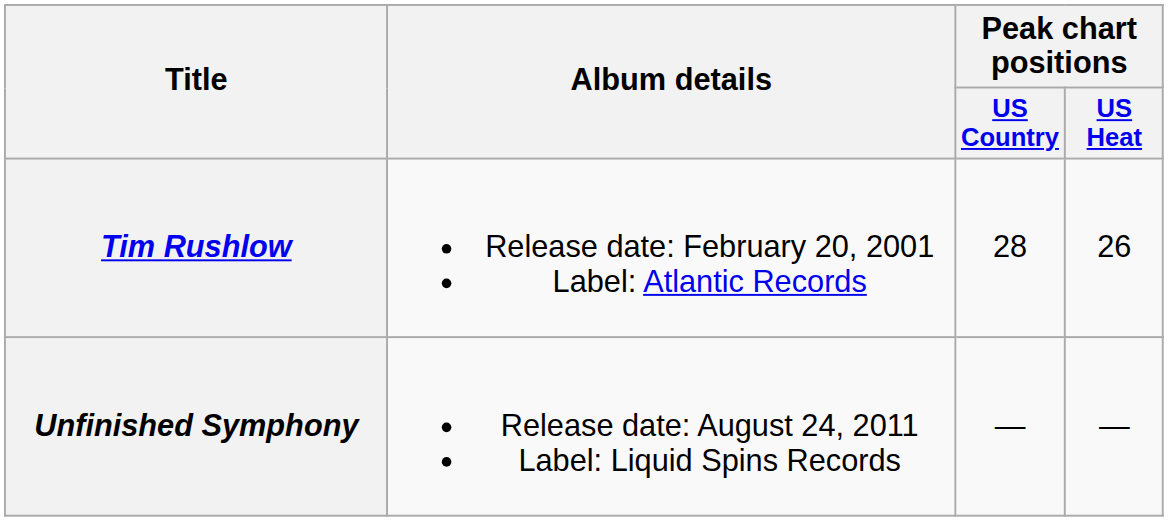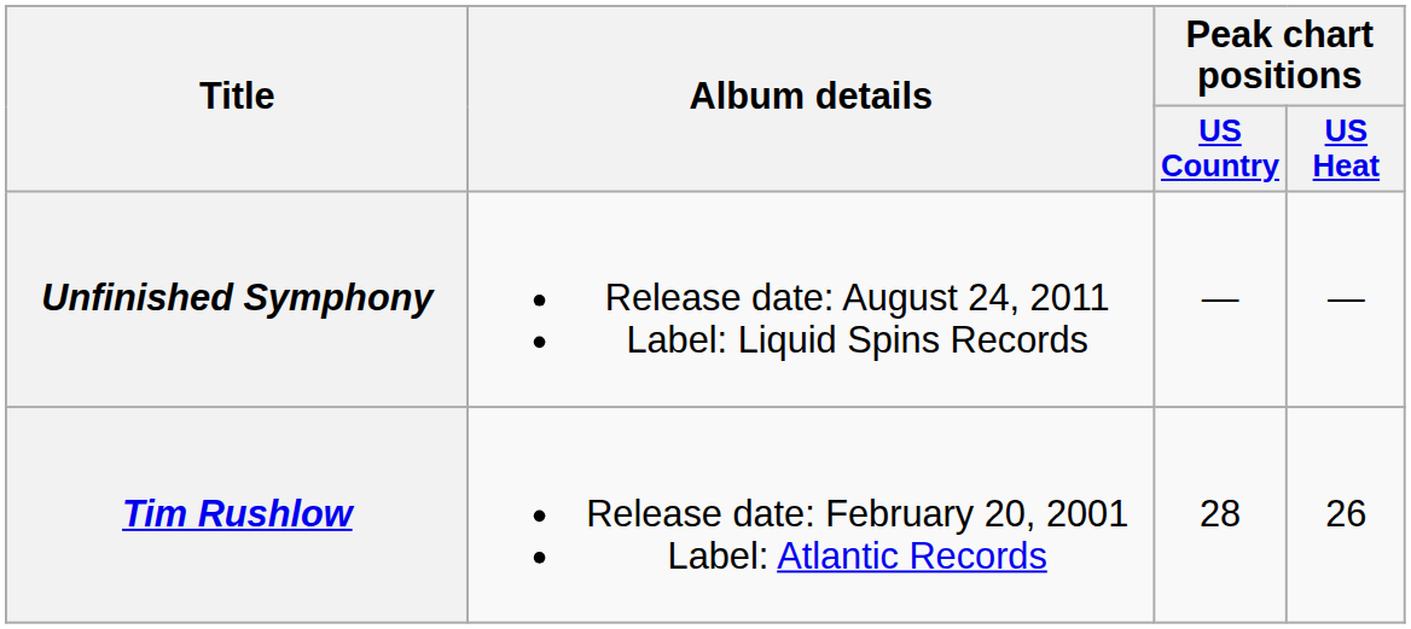rows swapped: Tim Rushlow <-> Unfinished Symphony
